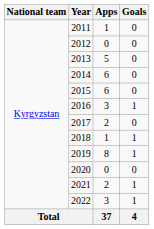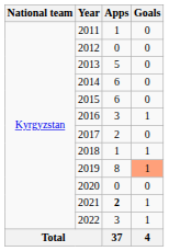2019 | Goals: no background -> lightsalmon background
2021 | Apps: normal -> bold
